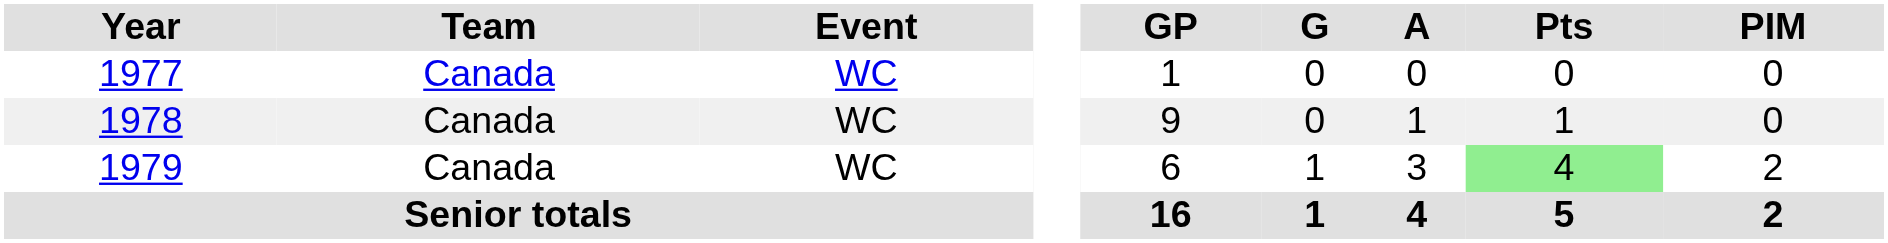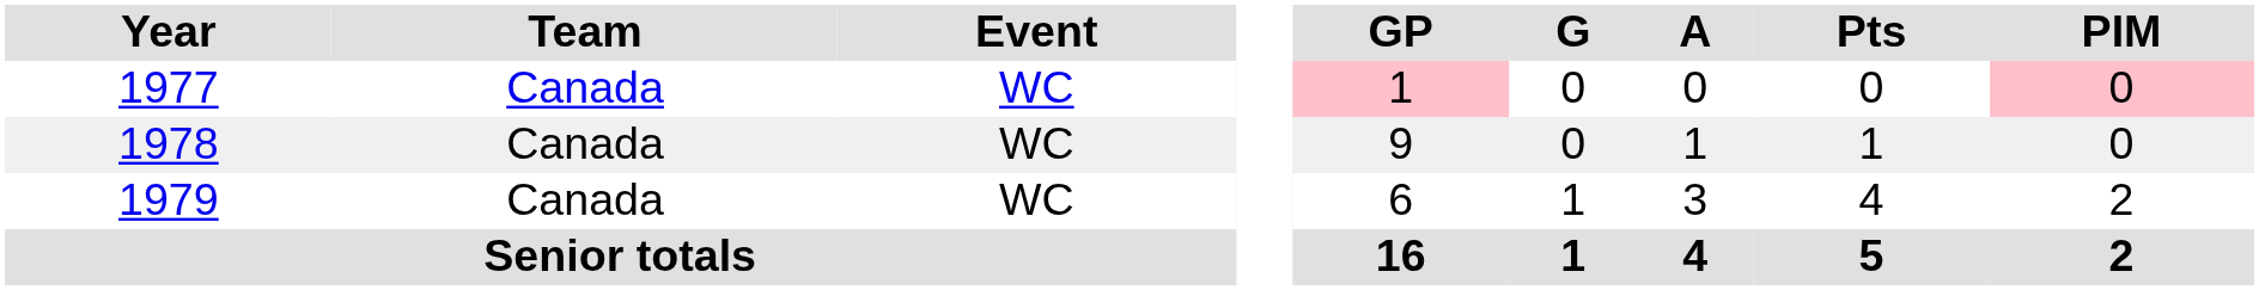1977 | GP: no background -> pink background
1977 | PIM: no background -> pink background
1979 | Pts: lightgreen background -> no background
